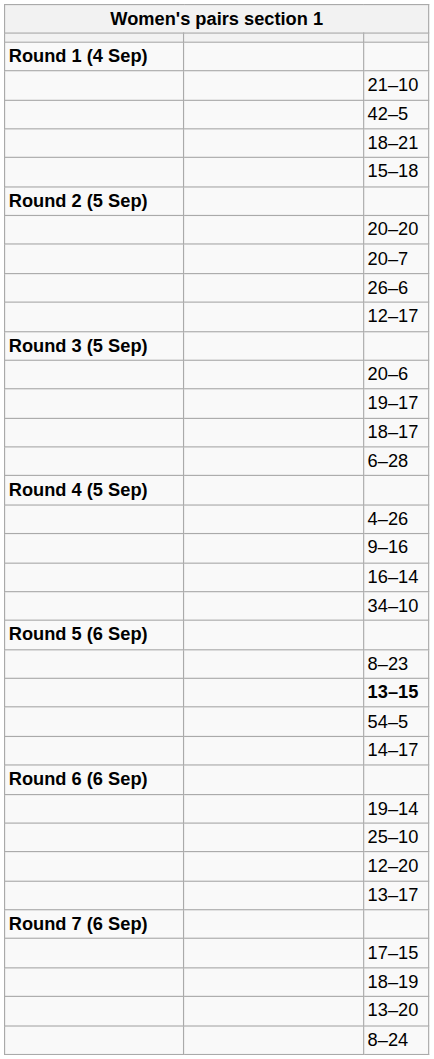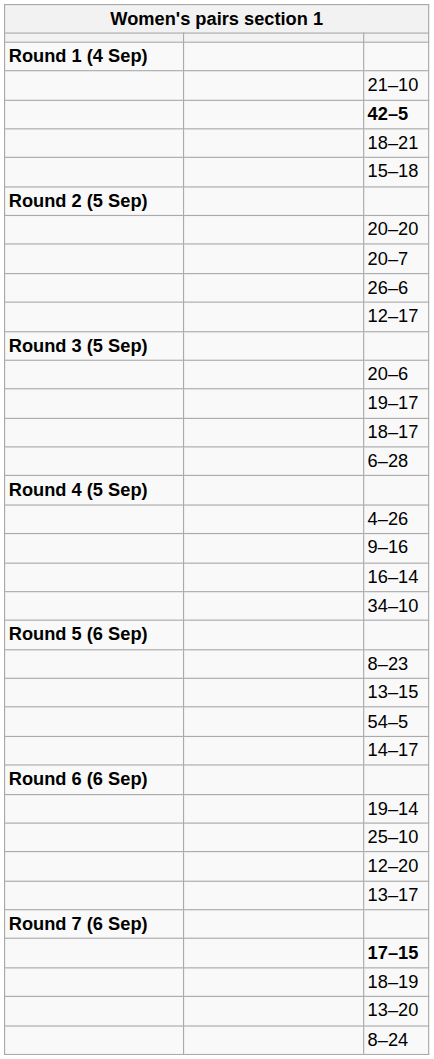42–5 | column 3: normal -> bold
13–15 | column 3: bold -> normal
17–15 | column 3: normal -> bold
